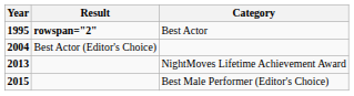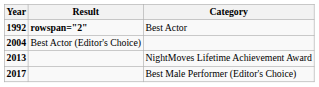Best Actor | Year: 1995 -> 1992
Best Male Performer (Editor's Choice) | Year: 2015 -> 2017
